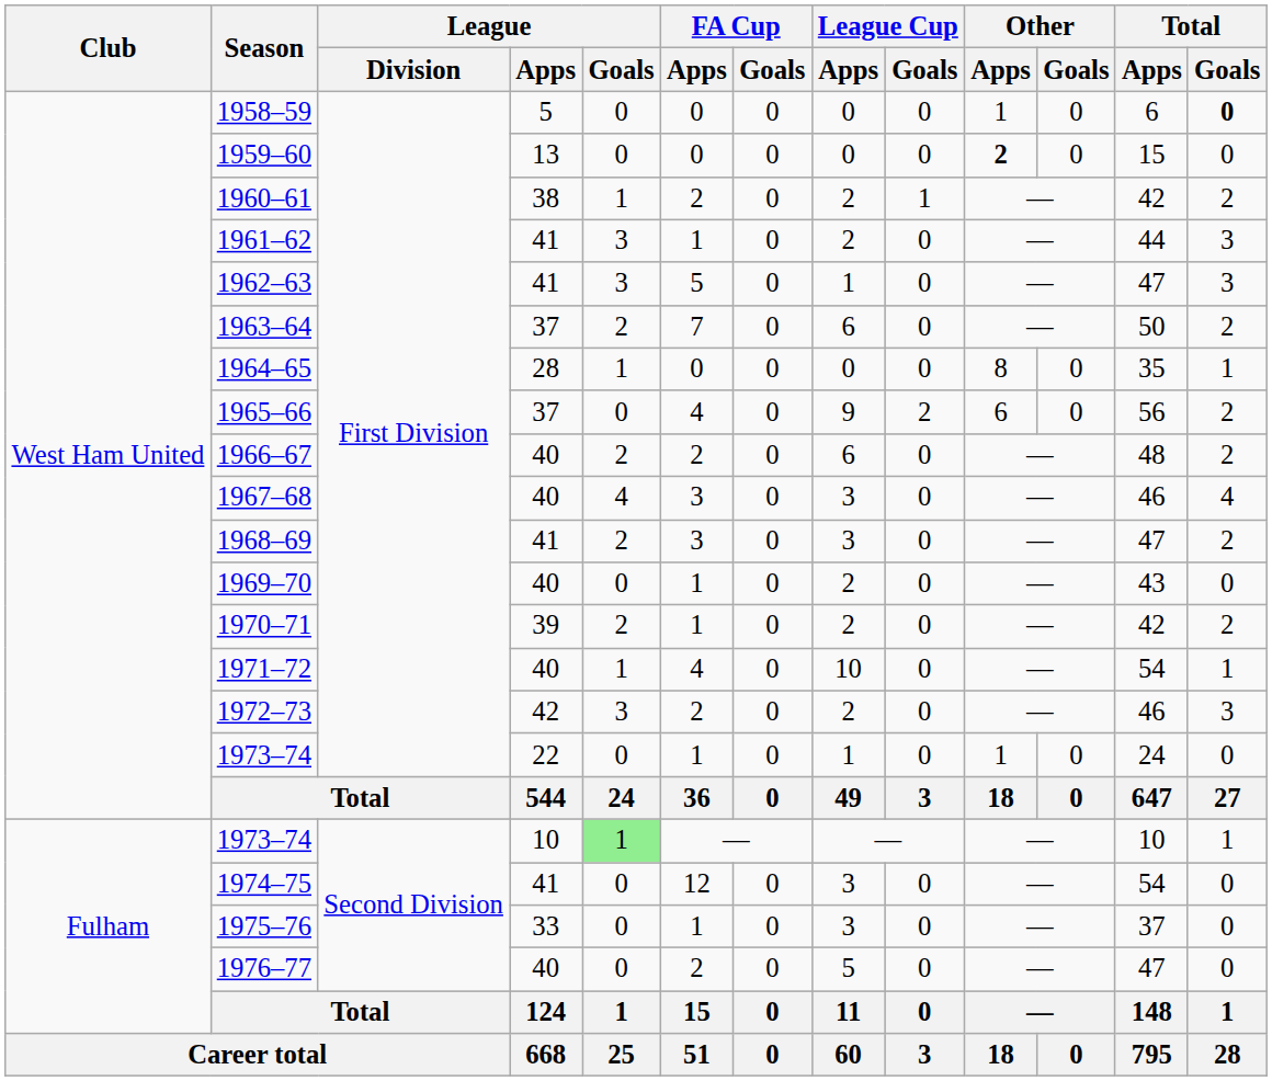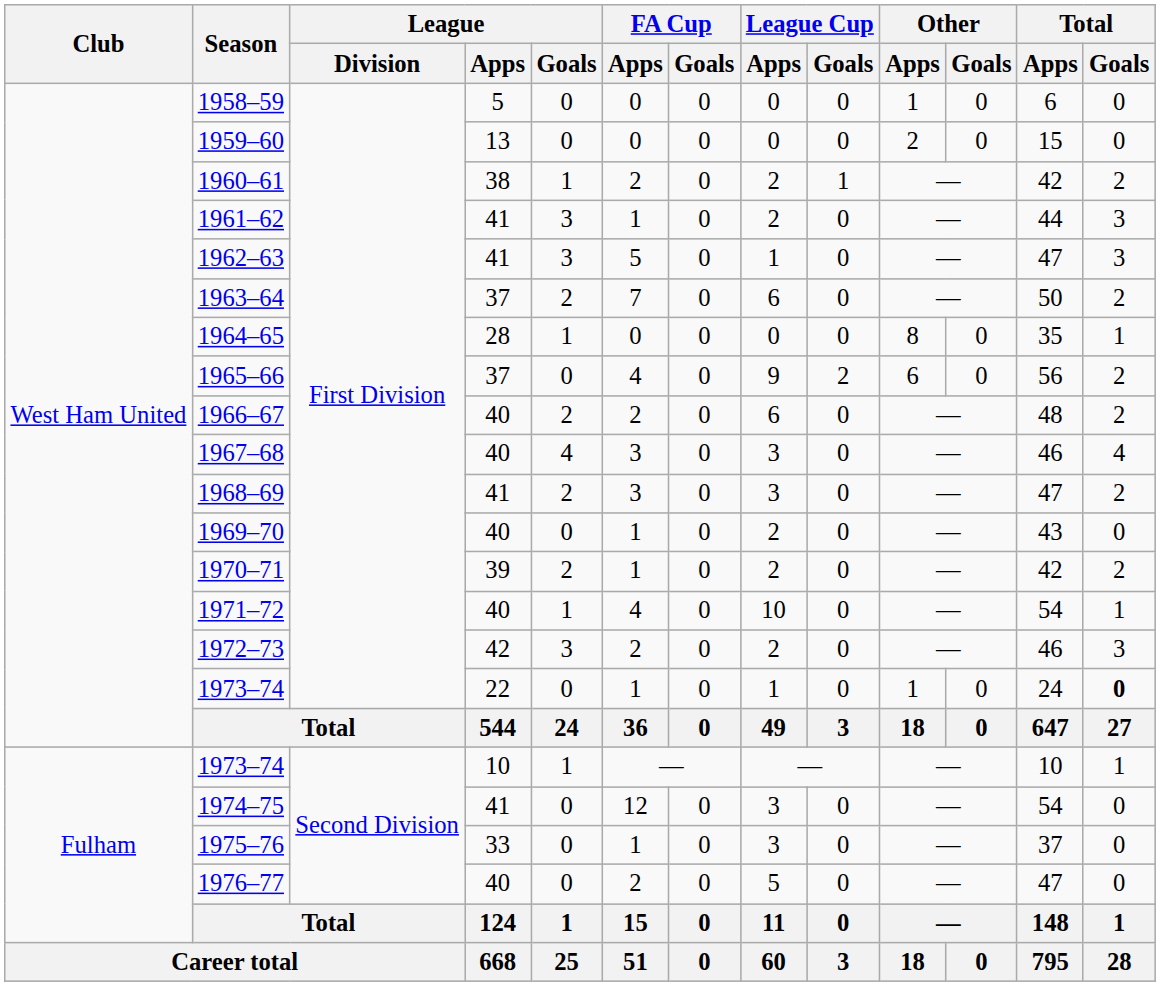1958–59 | Total / Goals: bold -> normal
1959–60 | Other / Apps: bold -> normal
1973–74 / 22 | Total / Goals: normal -> bold
1973–74 / 10 | League / Goals: lightgreen background -> no background
